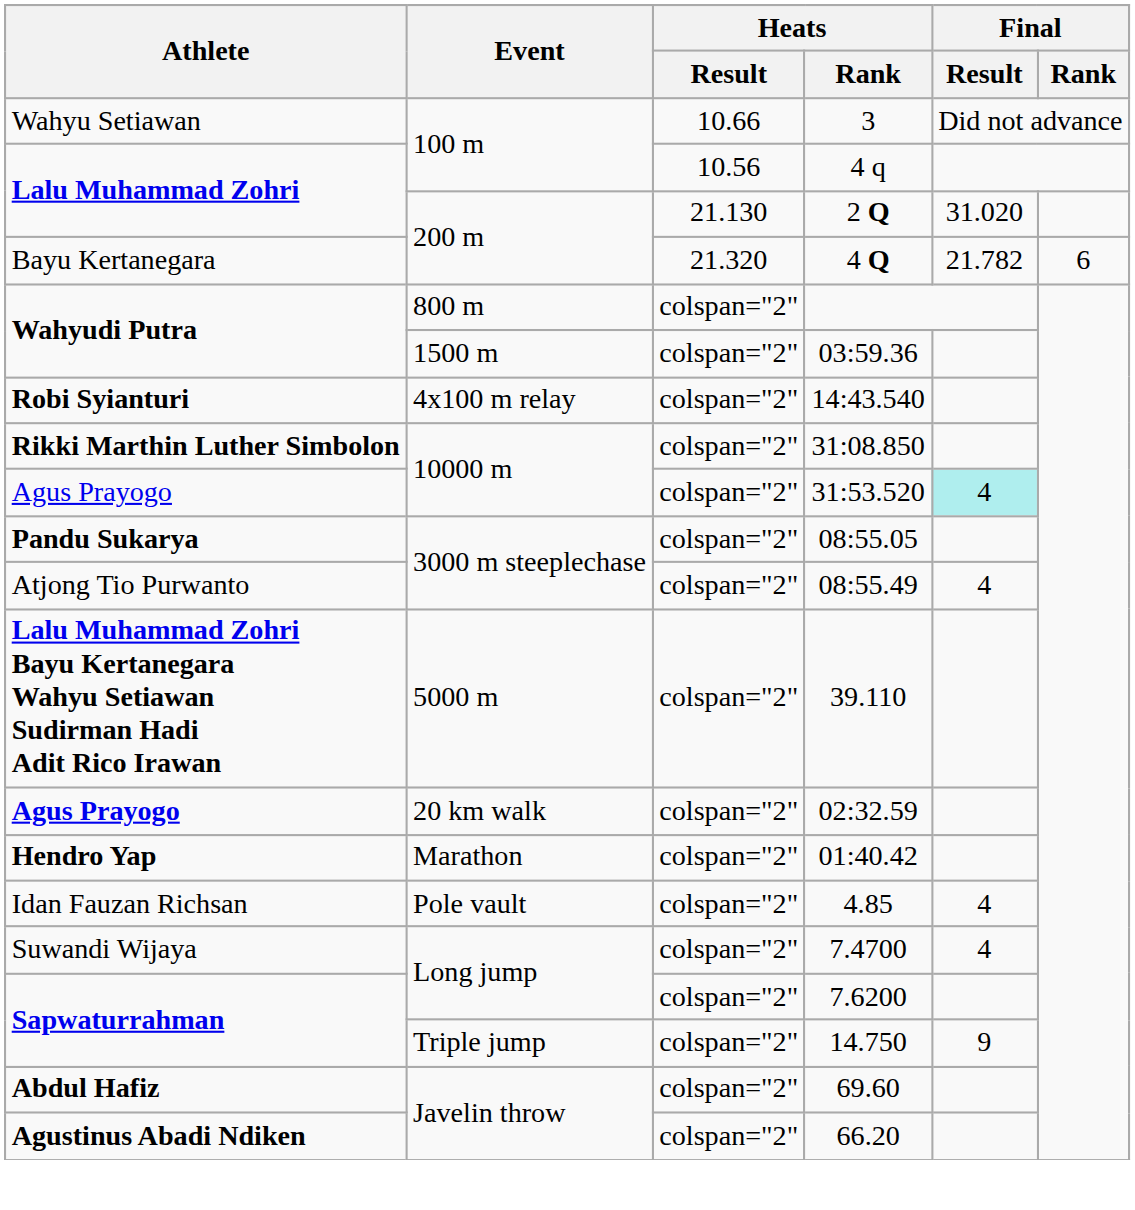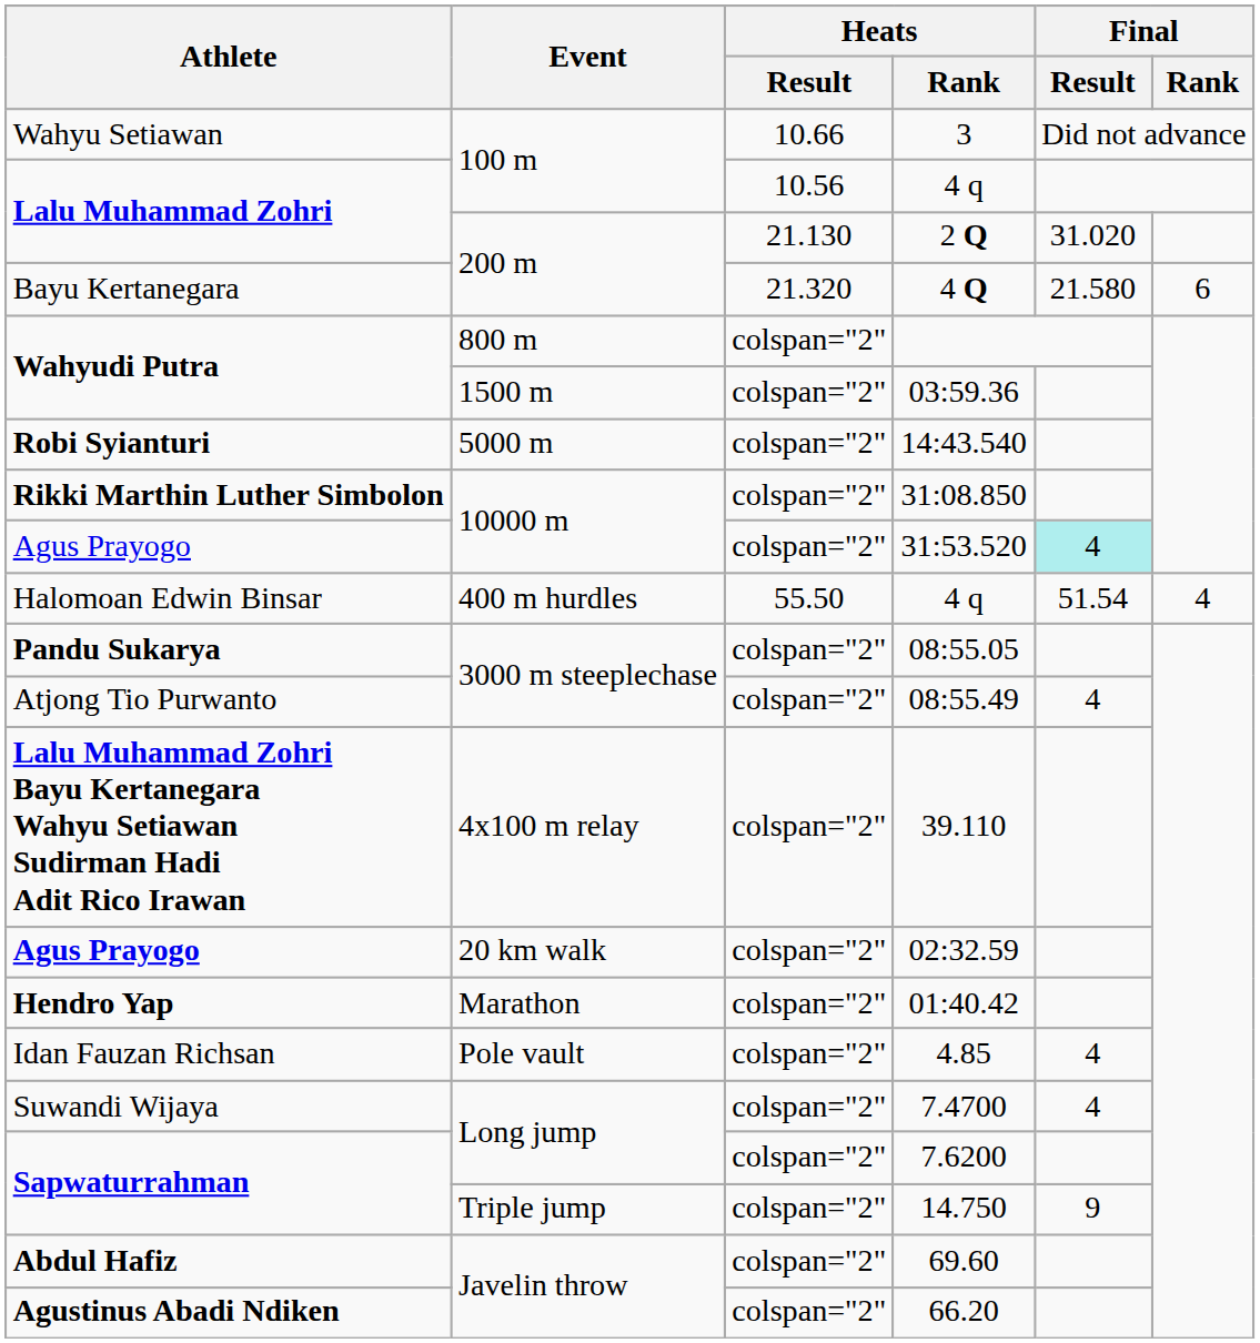4 Q | Final / Result: 21.782 -> 21.580
14:43.540 | Event: 4x100 m relay -> 5000 m
+ row: Halomoan Edwin Binsar | 400 m hurdles | 55.50 | 4 q | 51.54 | 4
39.110 | Event: 5000 m -> 4x100 m relay
